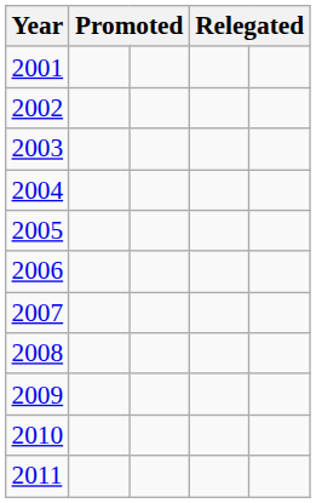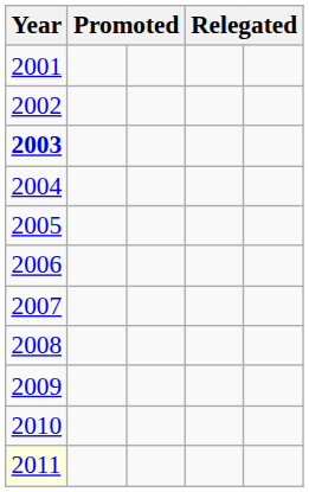2003 | Year: normal -> bold
2011 | Year: no background -> lightyellow background
